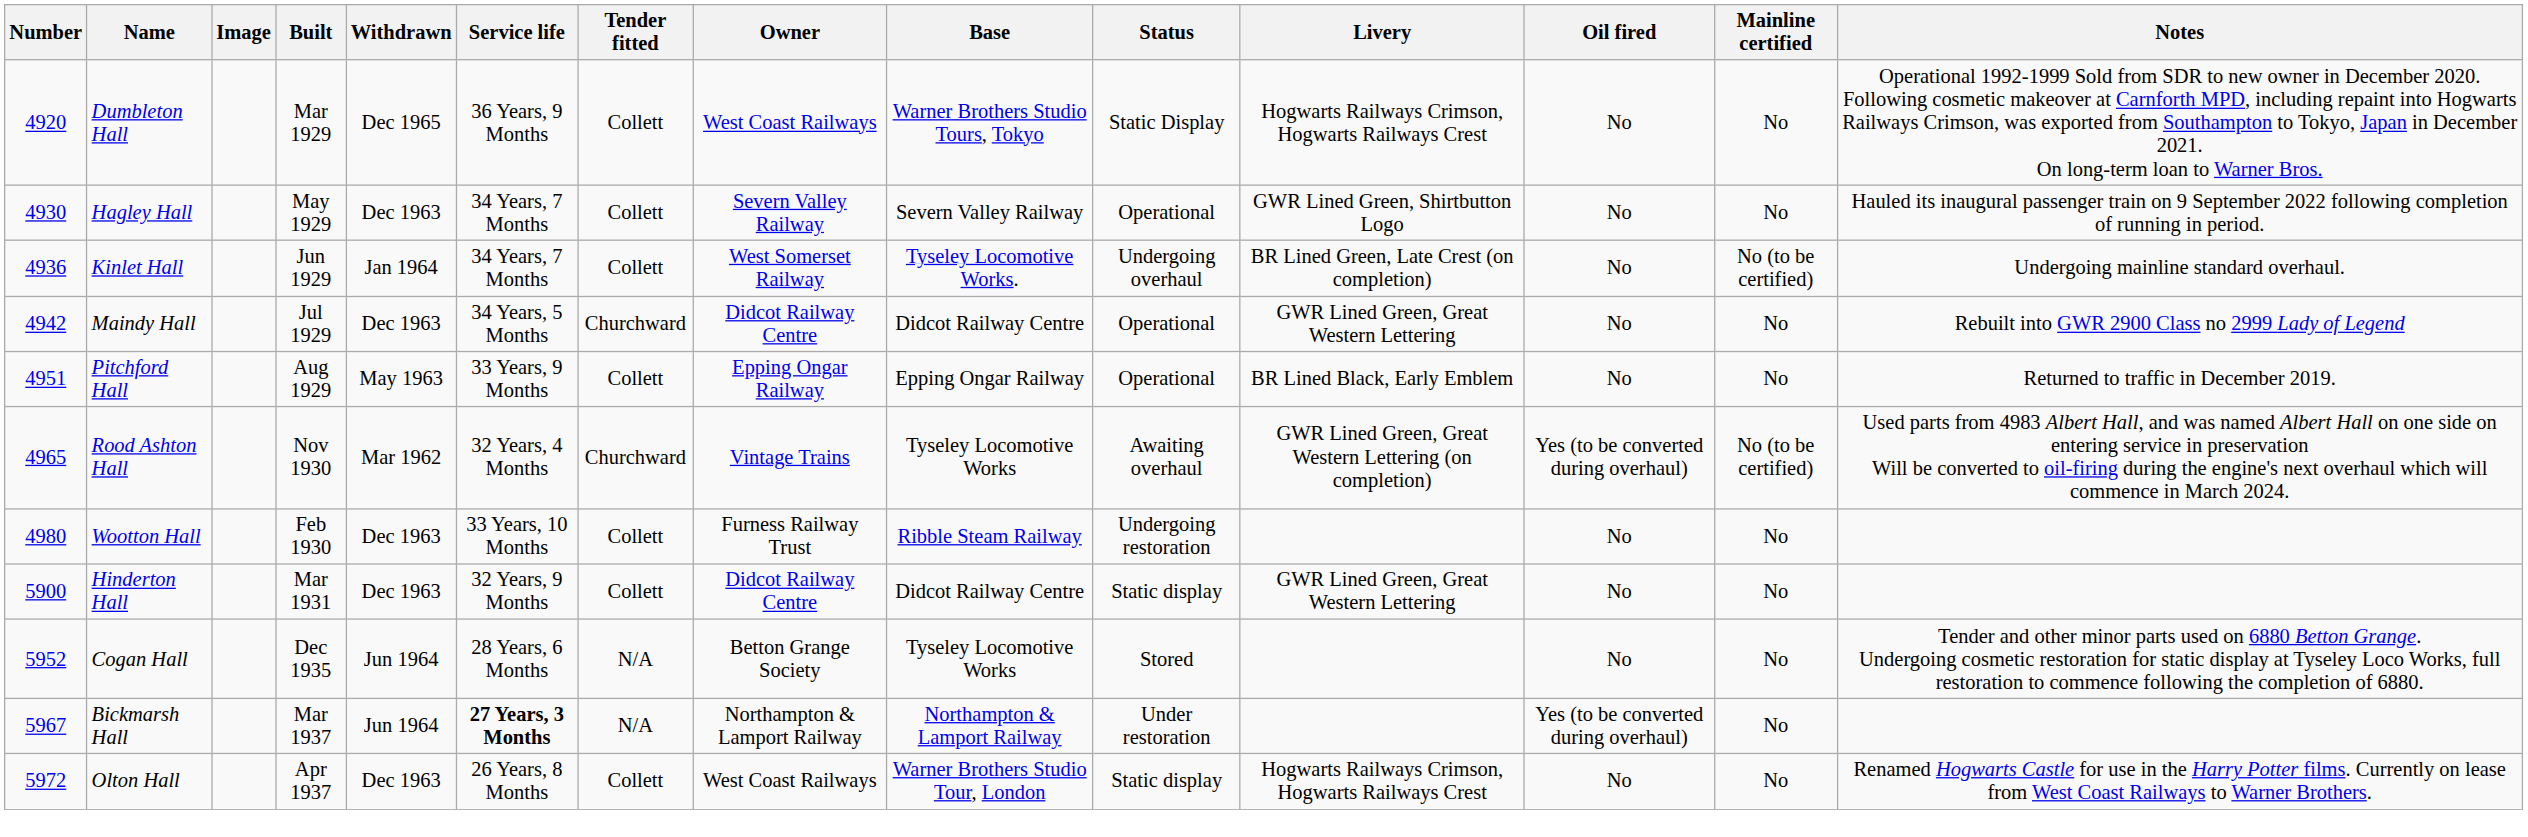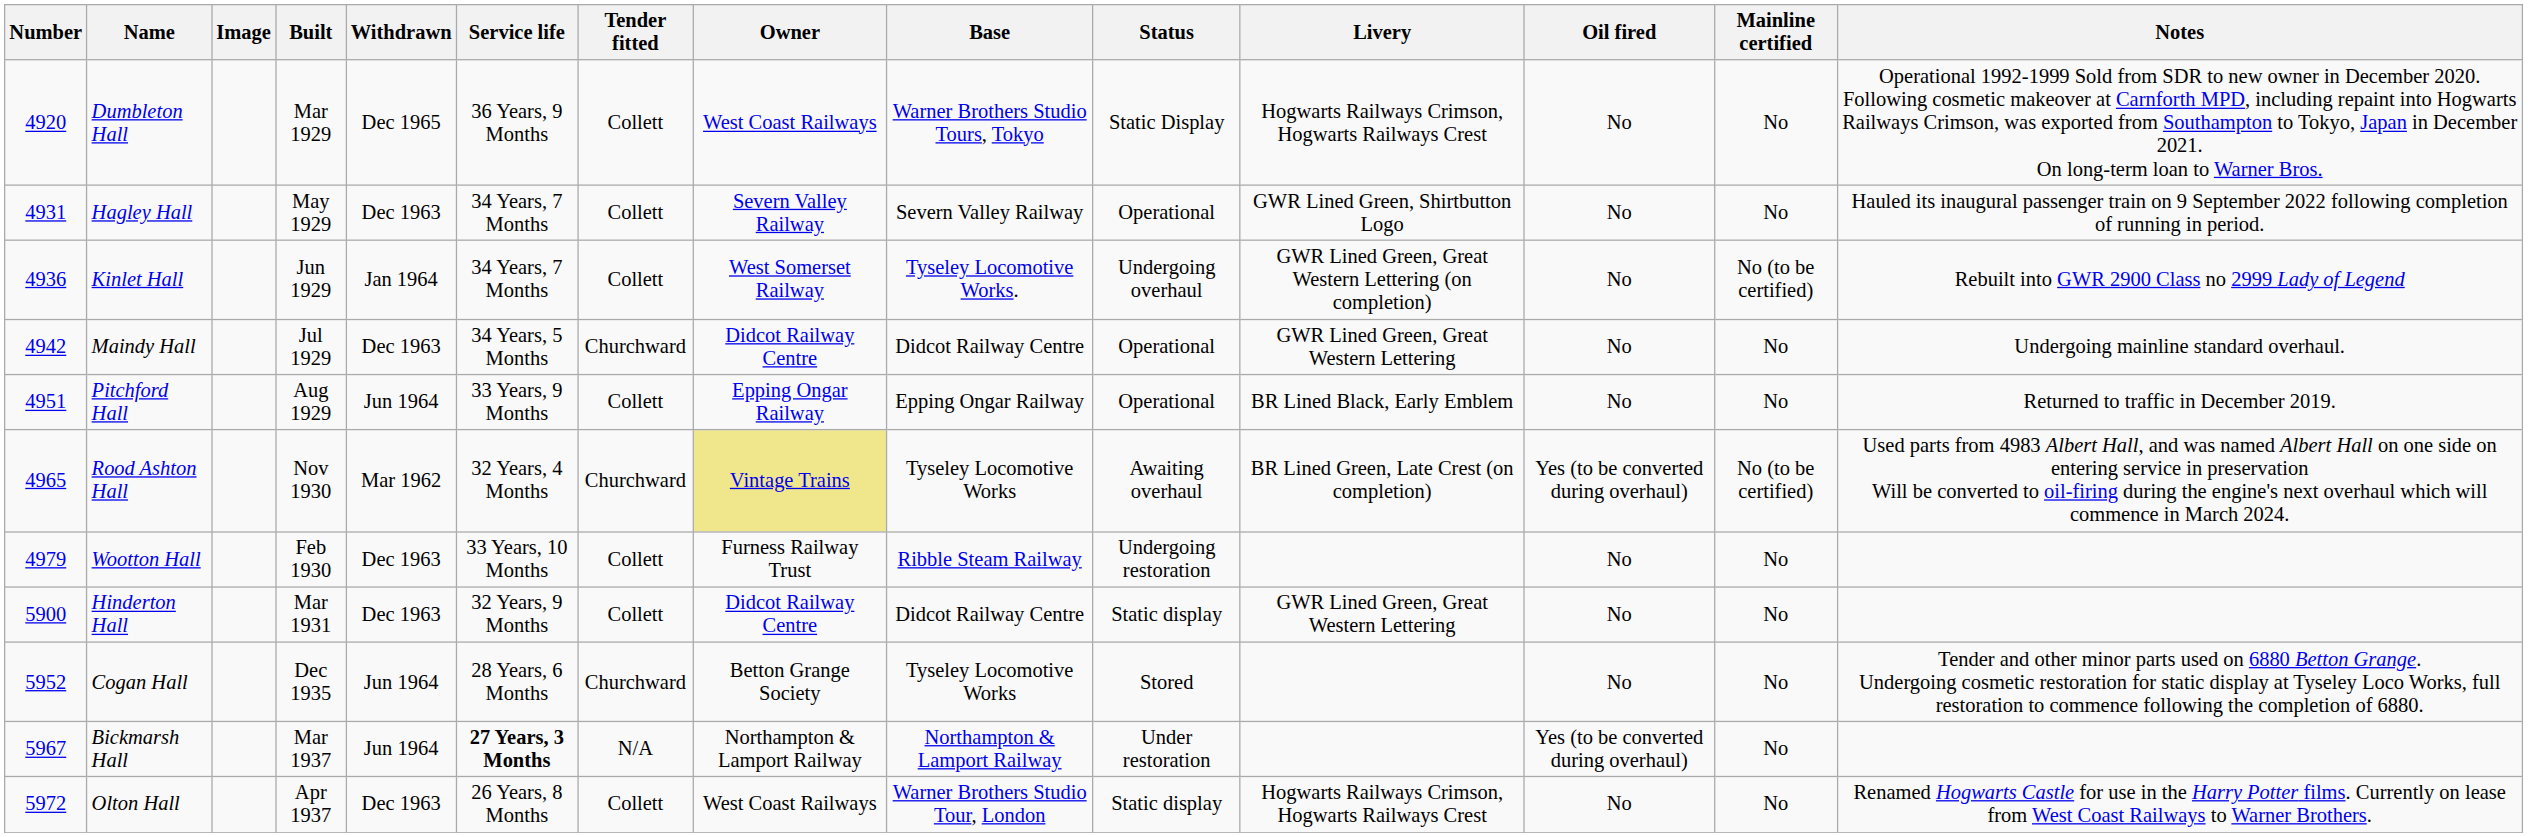Hagley Hall | Number: 4930 -> 4931
Kinlet Hall | Livery: BR Lined Green, Late Crest (on completion) -> GWR Lined Green, Great Western Lettering (on completion)
Kinlet Hall | Notes: Undergoing mainline standard overhaul. -> Rebuilt into GWR 2900 Class no 2999 Lady of Legend
Maindy Hall | Notes: Rebuilt into GWR 2900 Class no 2999 Lady of Legend -> Undergoing mainline standard overhaul.
Pitchford Hall | Withdrawn: May 1963 -> Jun 1964
Rood Ashton Hall | Owner: no background -> khaki background
Rood Ashton Hall | Livery: GWR Lined Green, Great Western Lettering (on completion) -> BR Lined Green, Late Crest (on completion)
Wootton Hall | Number: 4980 -> 4979
Cogan Hall | Tender fitted: N/A -> Churchward
